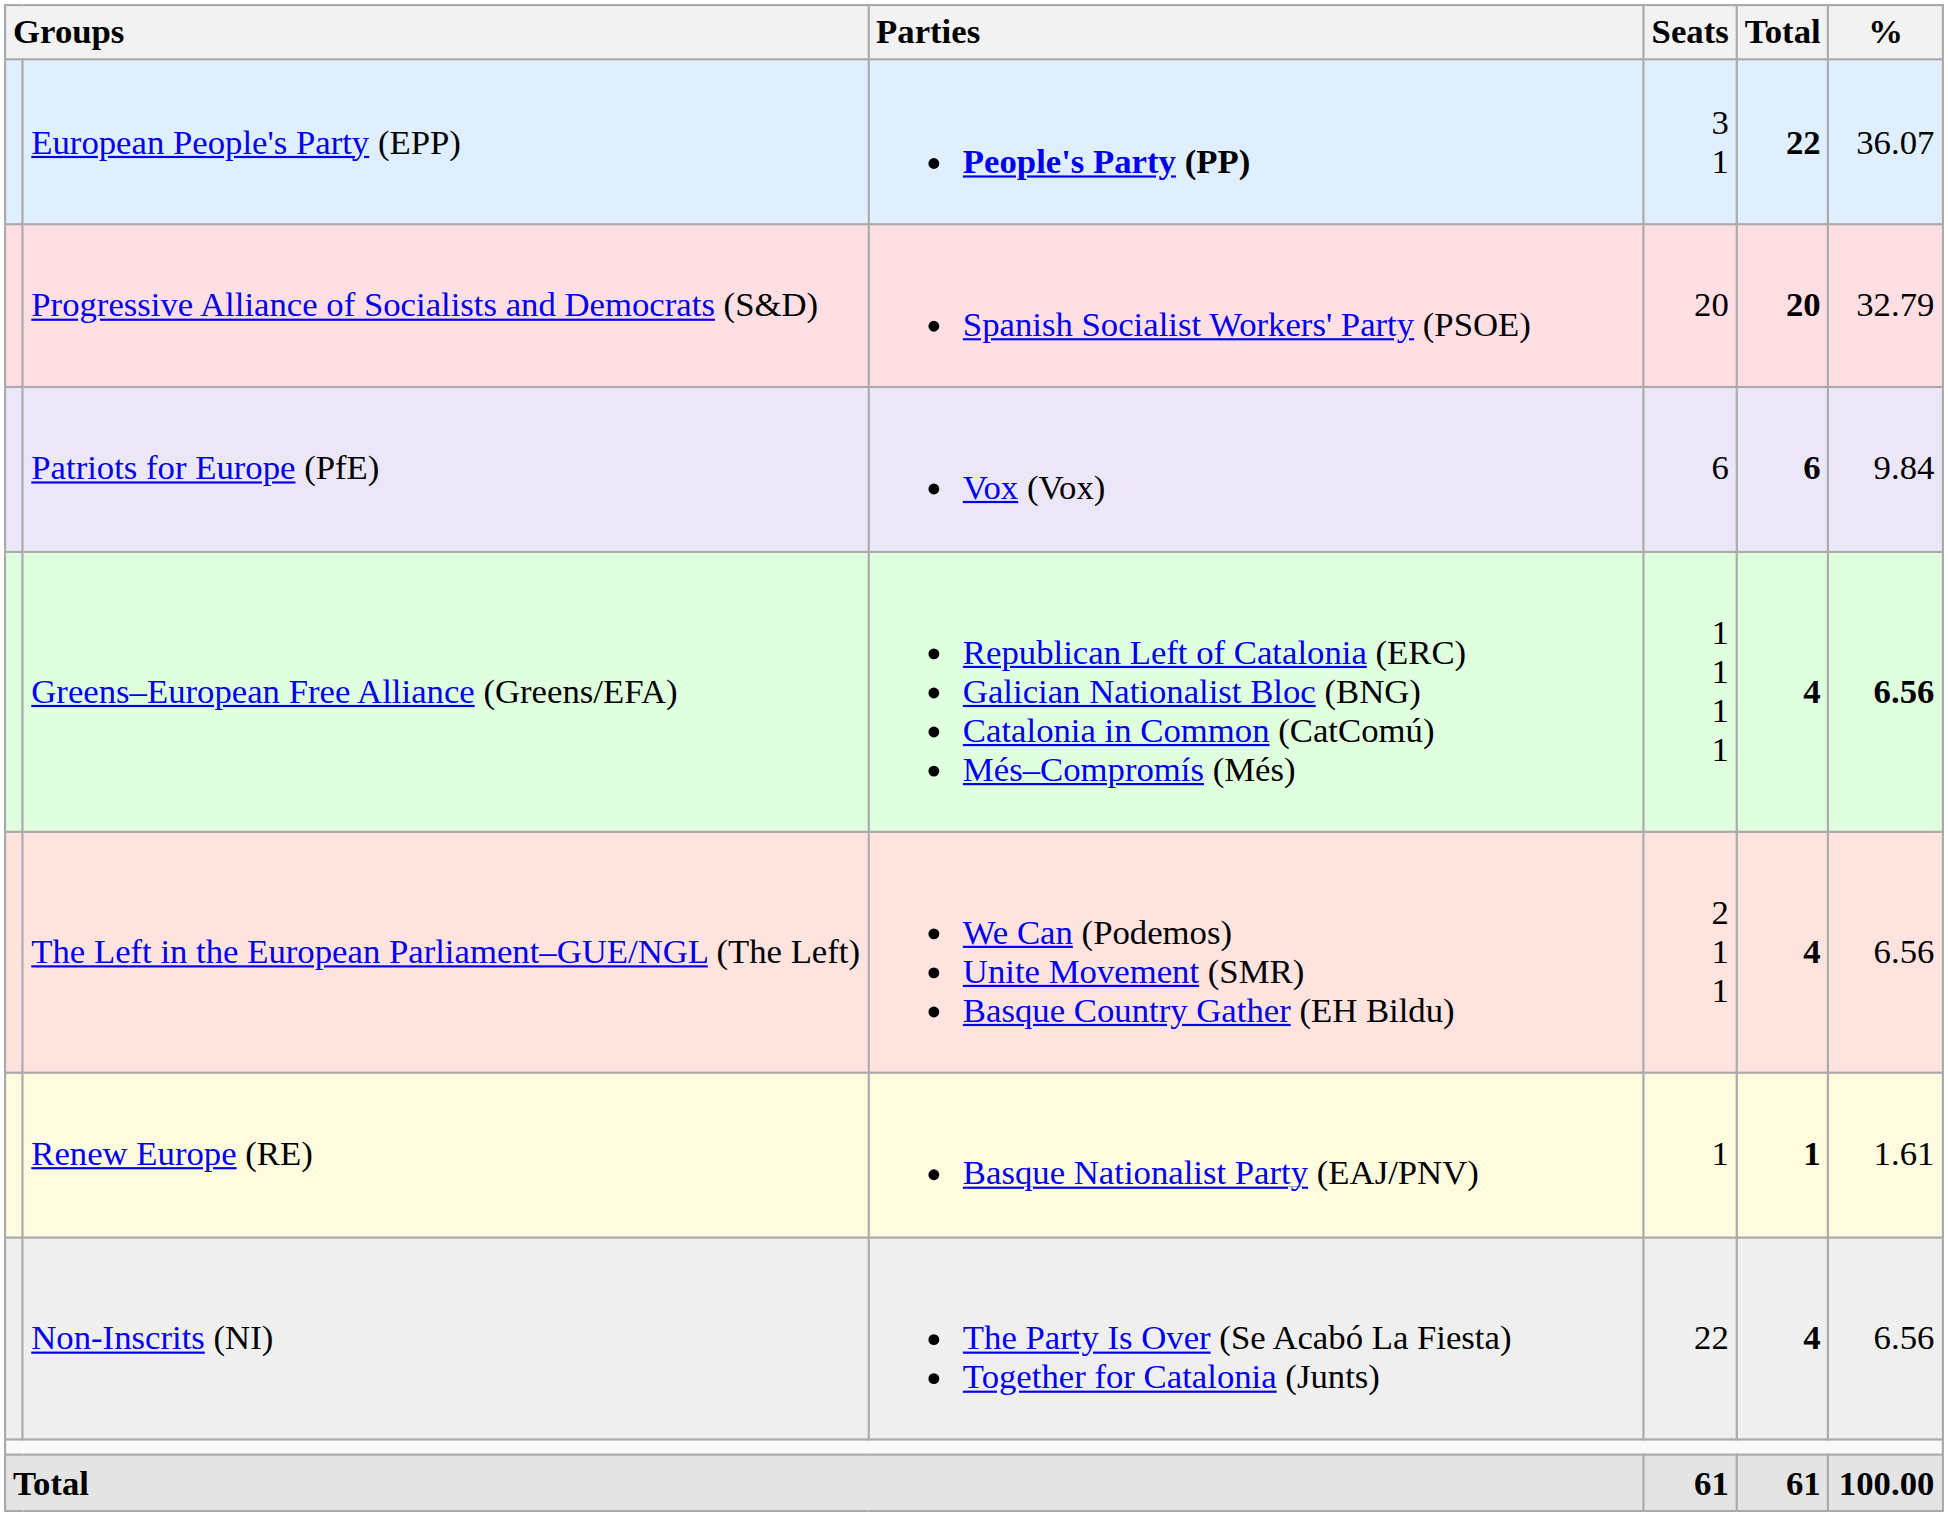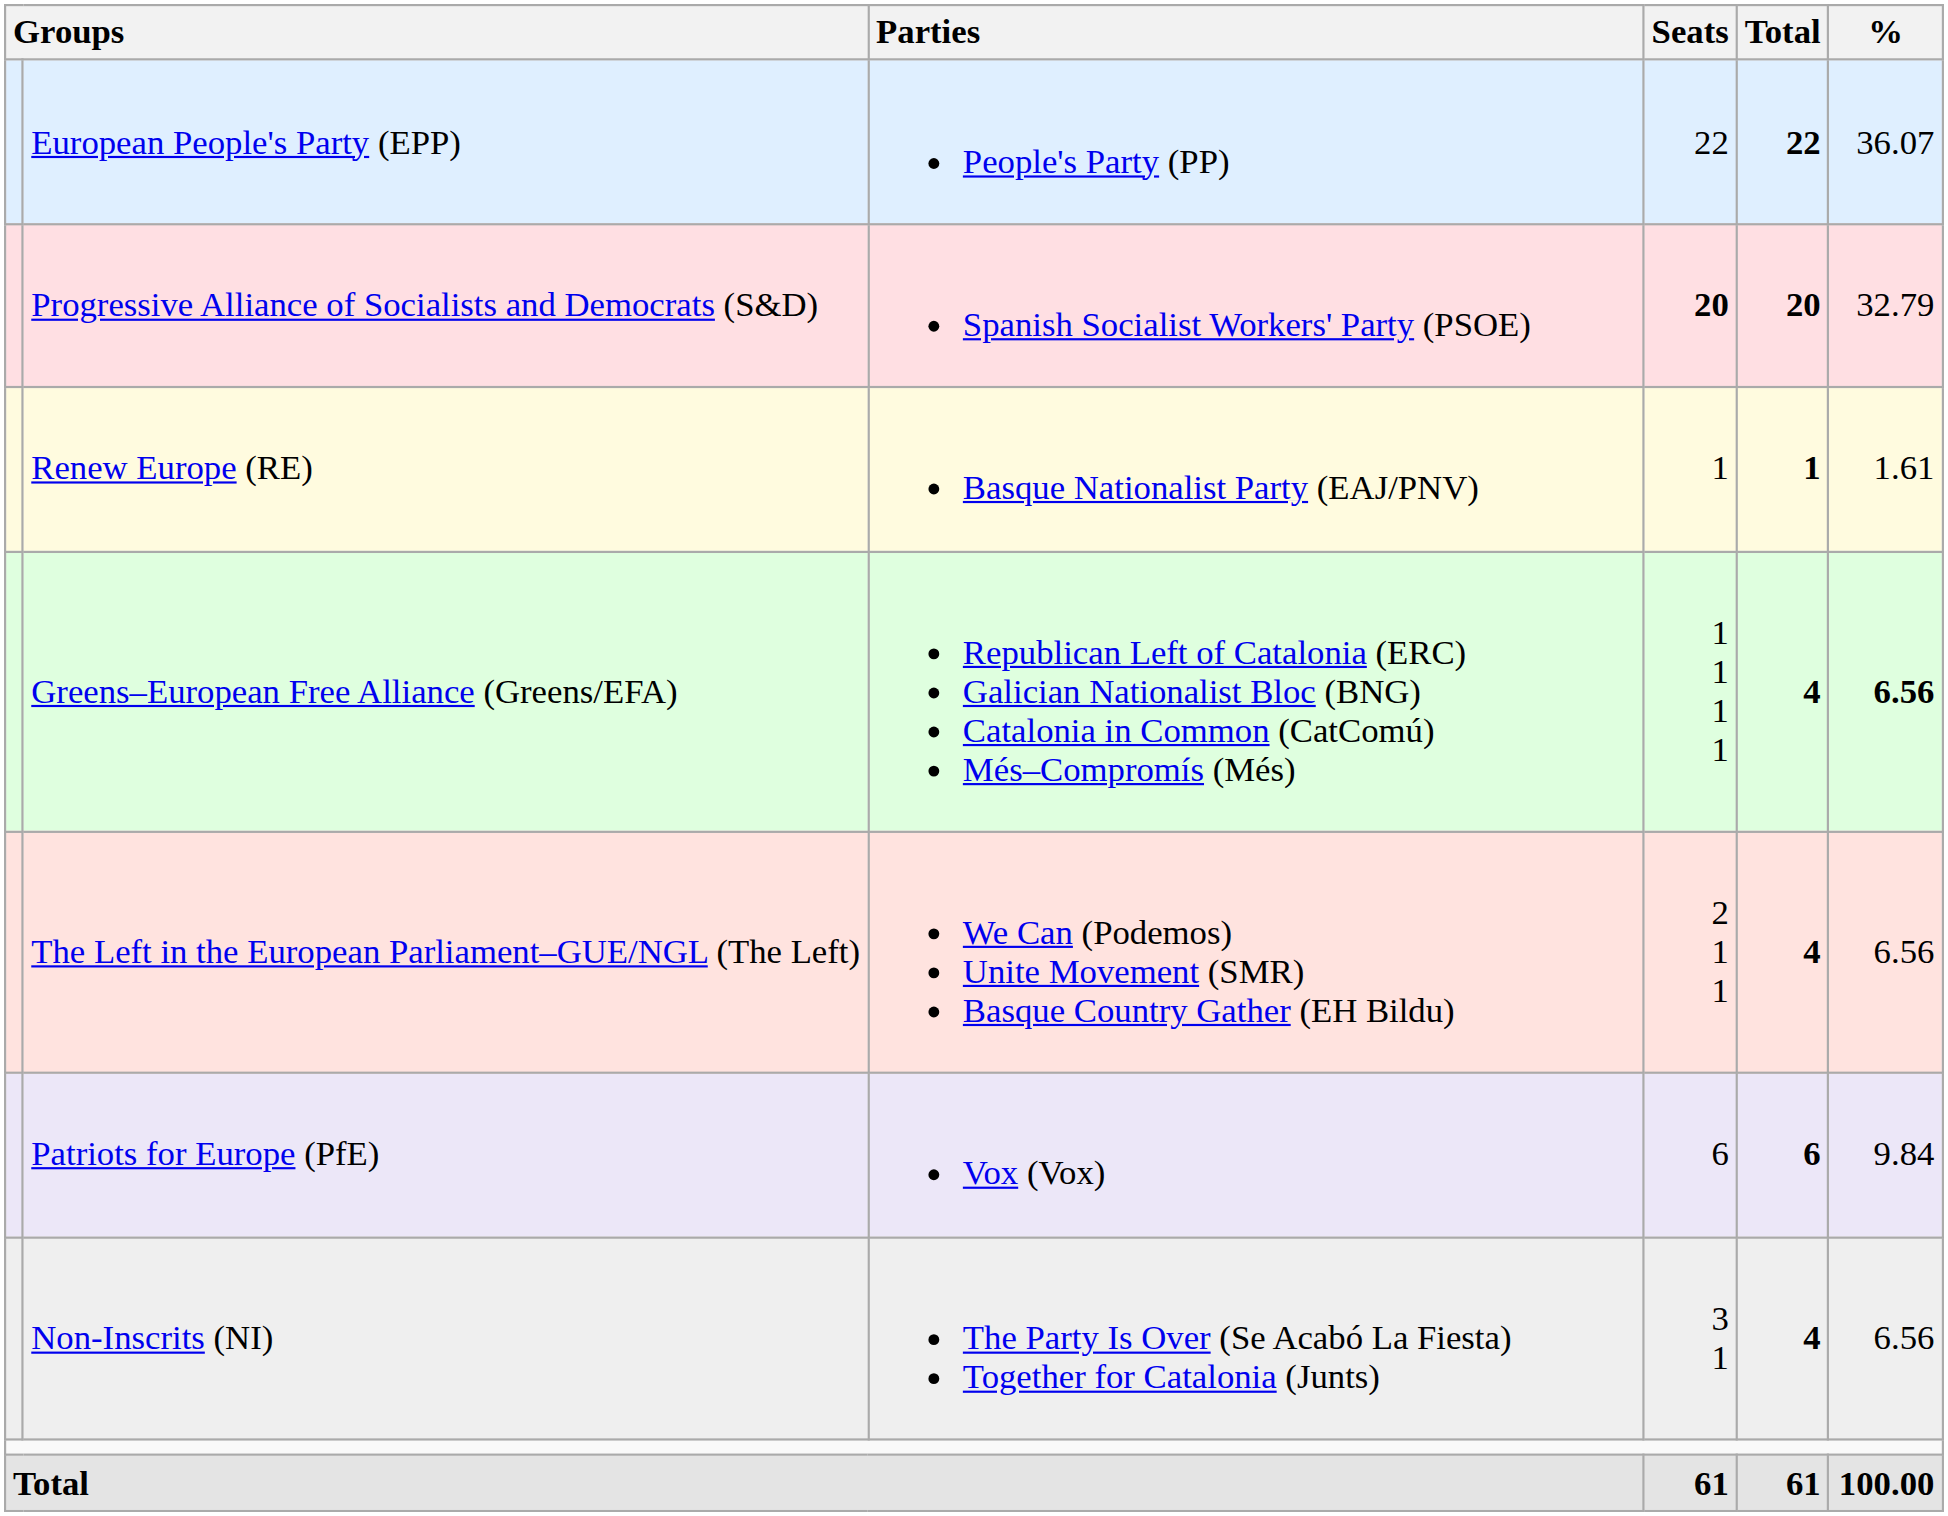European People's Party (EPP) | Parties: bold -> normal
European People's Party (EPP) | Seats: 3 1 -> 22
Progressive Alliance of Socialists and Democrats (S&D) | Seats: normal -> bold
rows swapped: Patriots for Europe (PfE) <-> Renew Europe (RE)
Non-Inscrits (NI) | Seats: 22 -> 3 1
